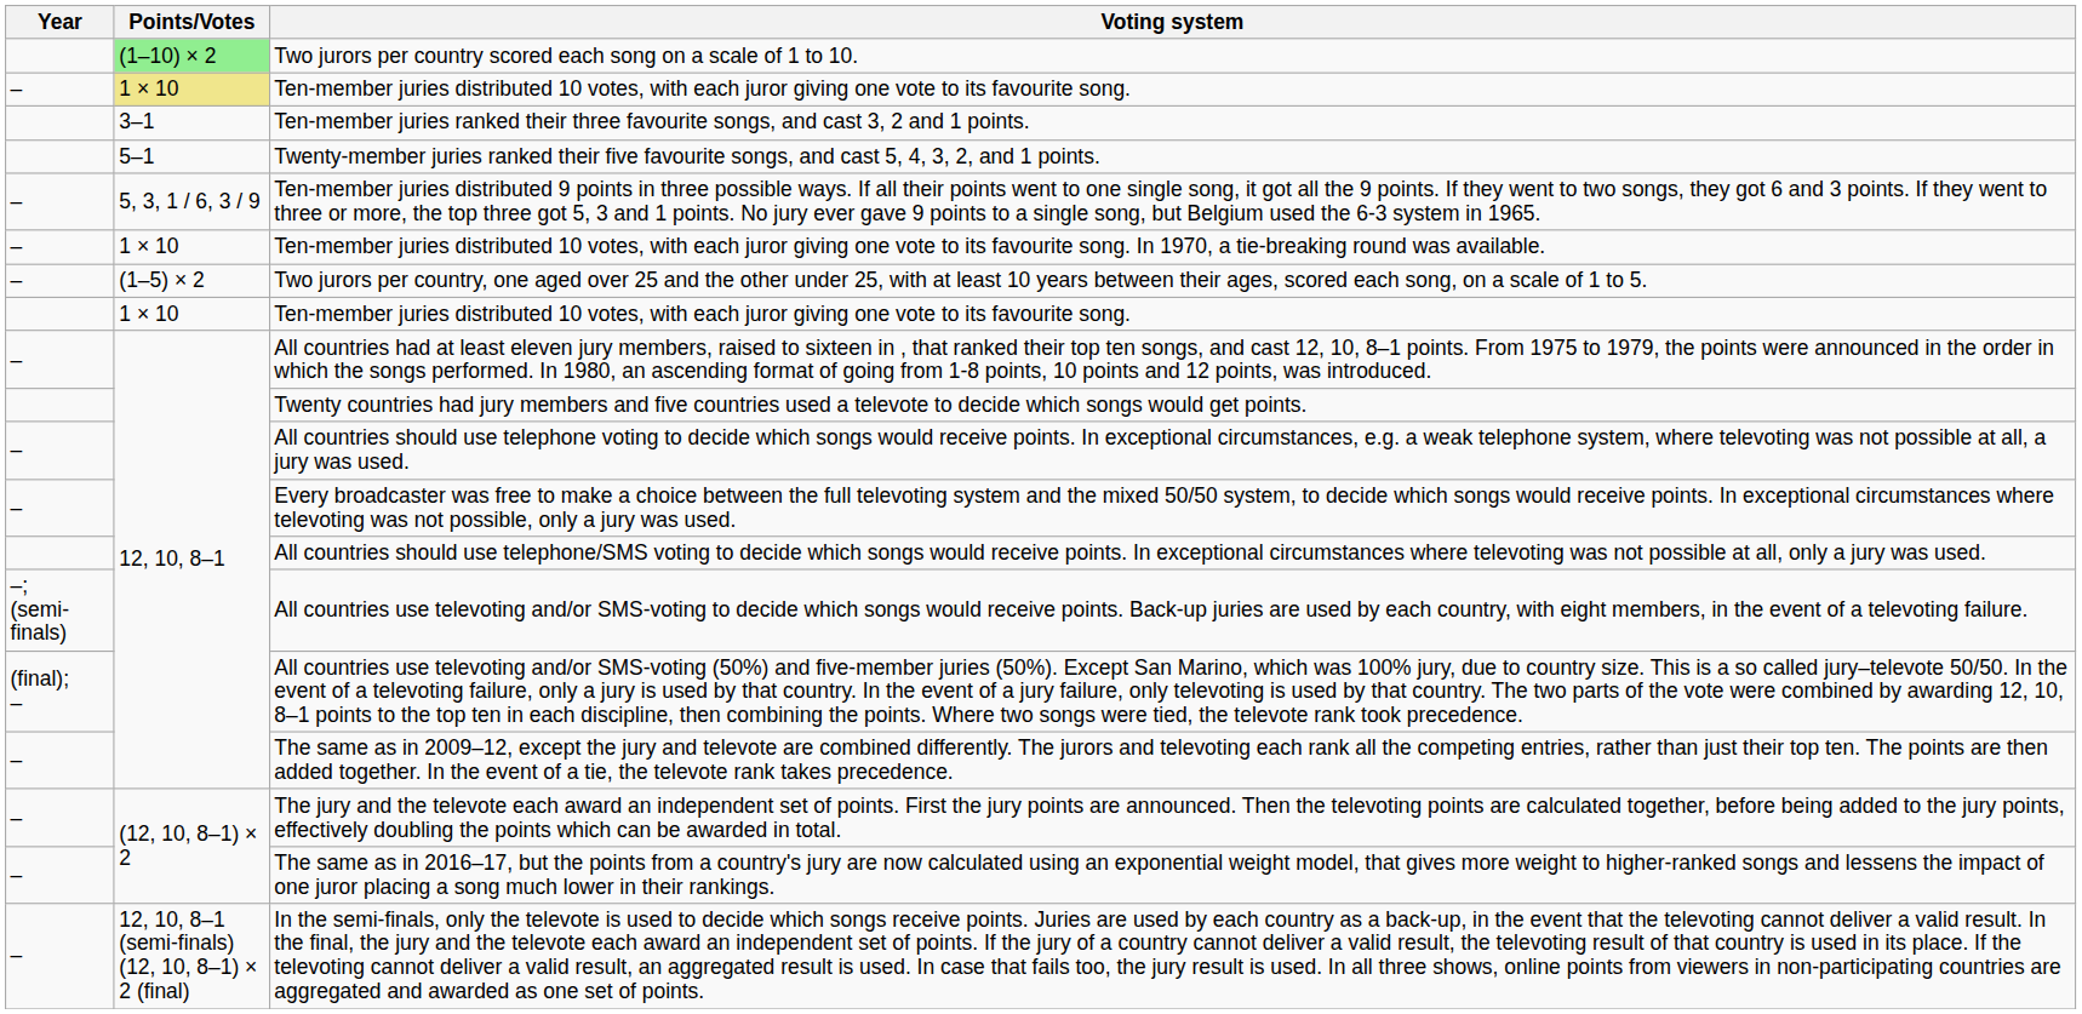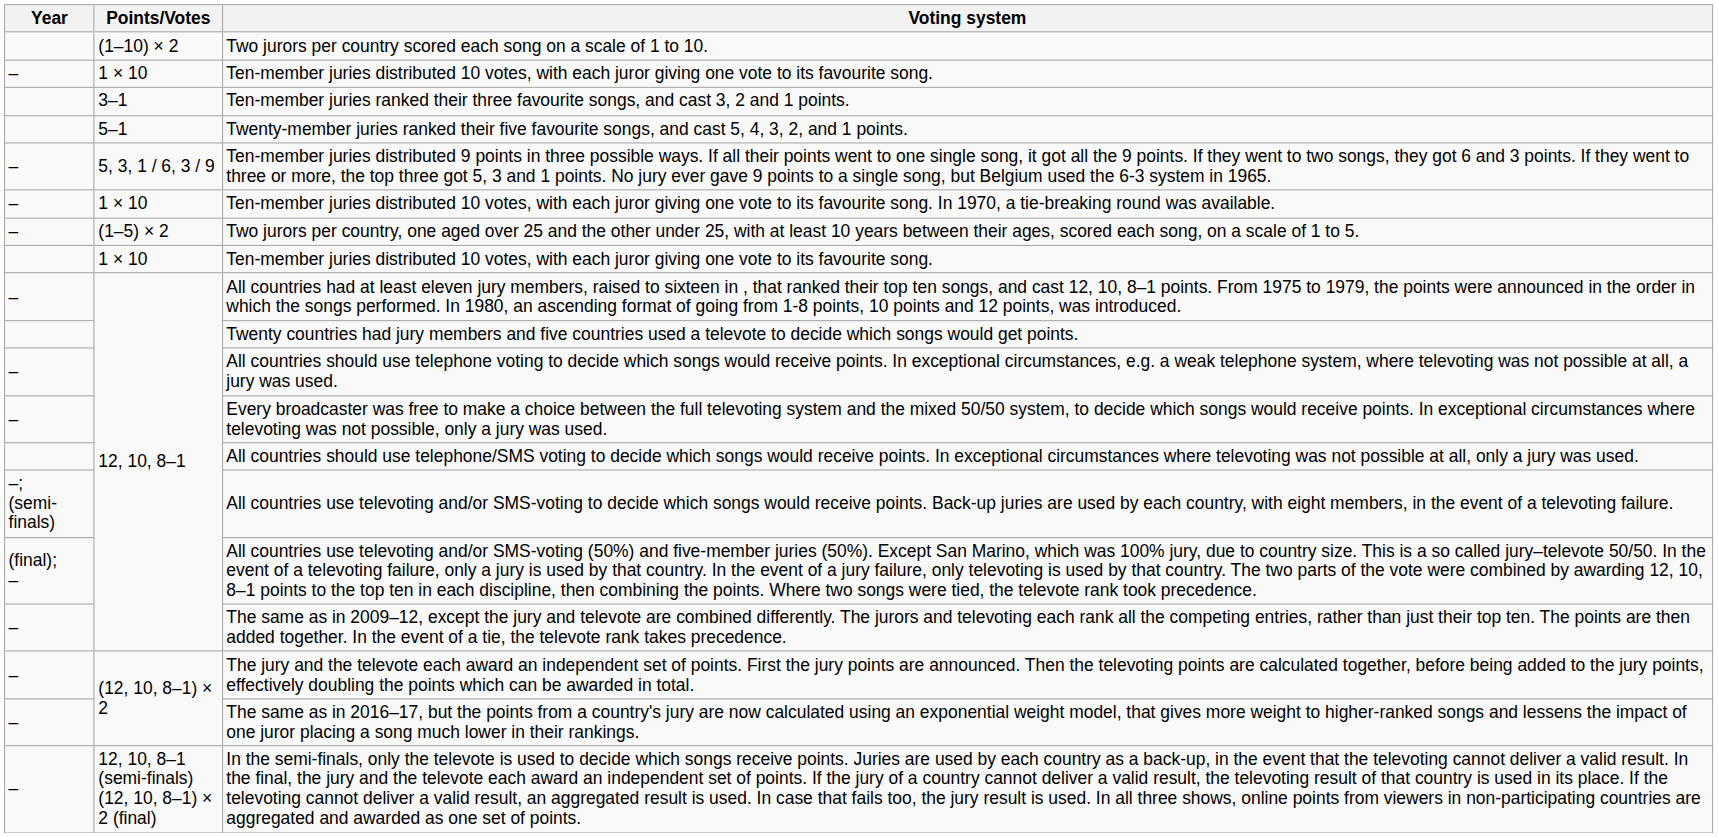row 2 | Points/Votes: lightgreen background -> no background
row 3 | Points/Votes: khaki background -> no background
